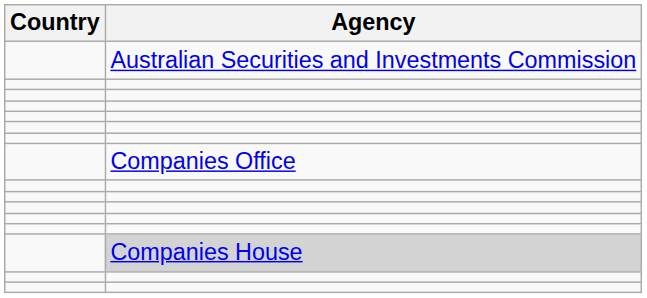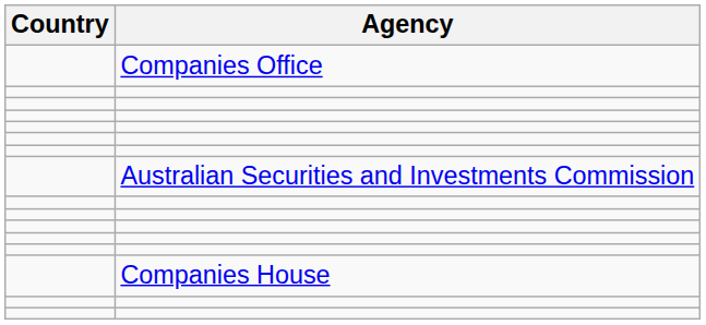row 2 | Agency: Australian Securities and Investments Commission -> Companies Office
row 9 | Agency: Companies Office -> Australian Securities and Investments Commission
row 15 | Agency: lightgrey background -> no background
